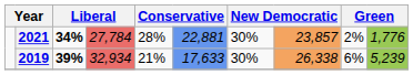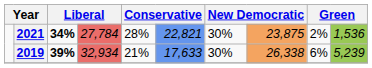2021 | column 6: 22,881 -> 22,821
2021 | column 8: 23,857 -> 23,875
2021 | column 10: 1,776 -> 1,536
